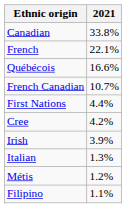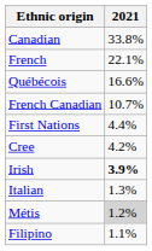Irish | 2021: normal -> bold
Métis | 2021: no background -> lightgrey background
